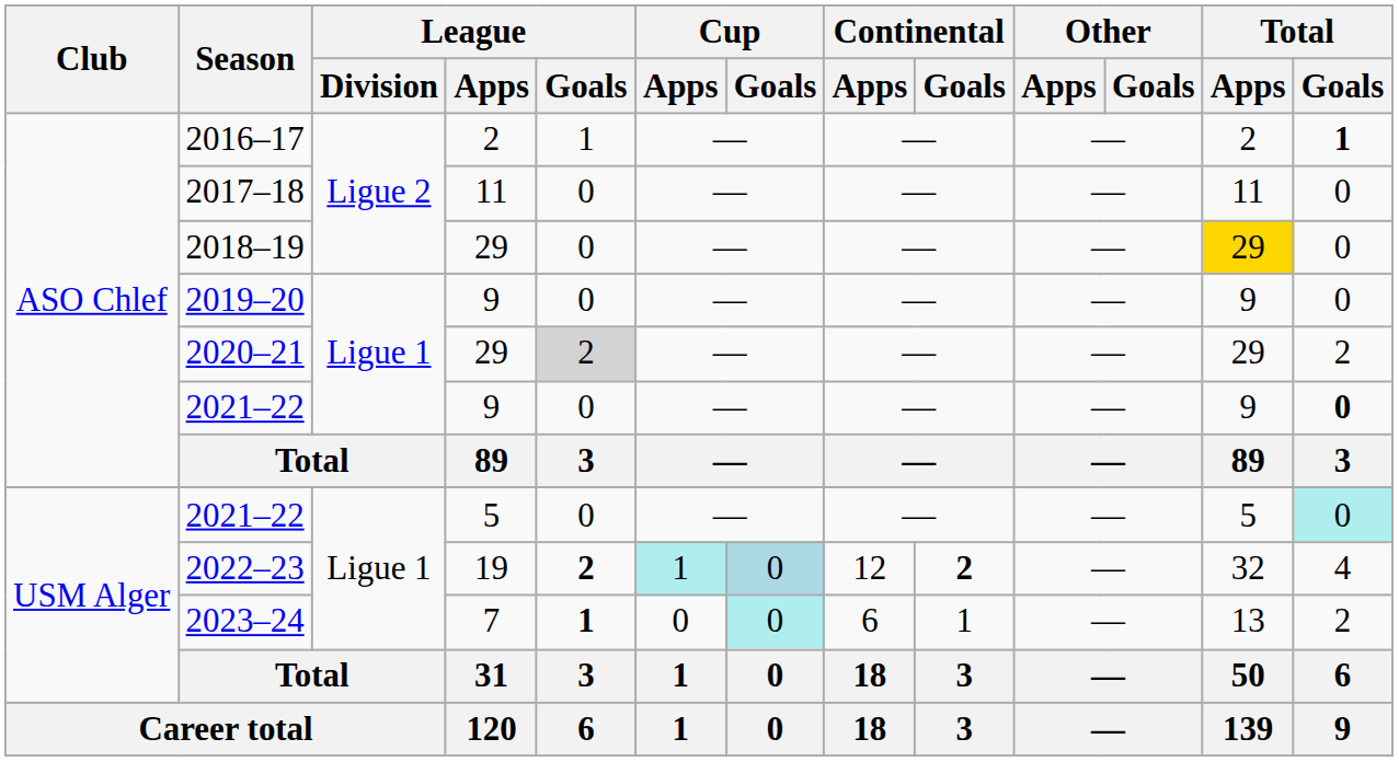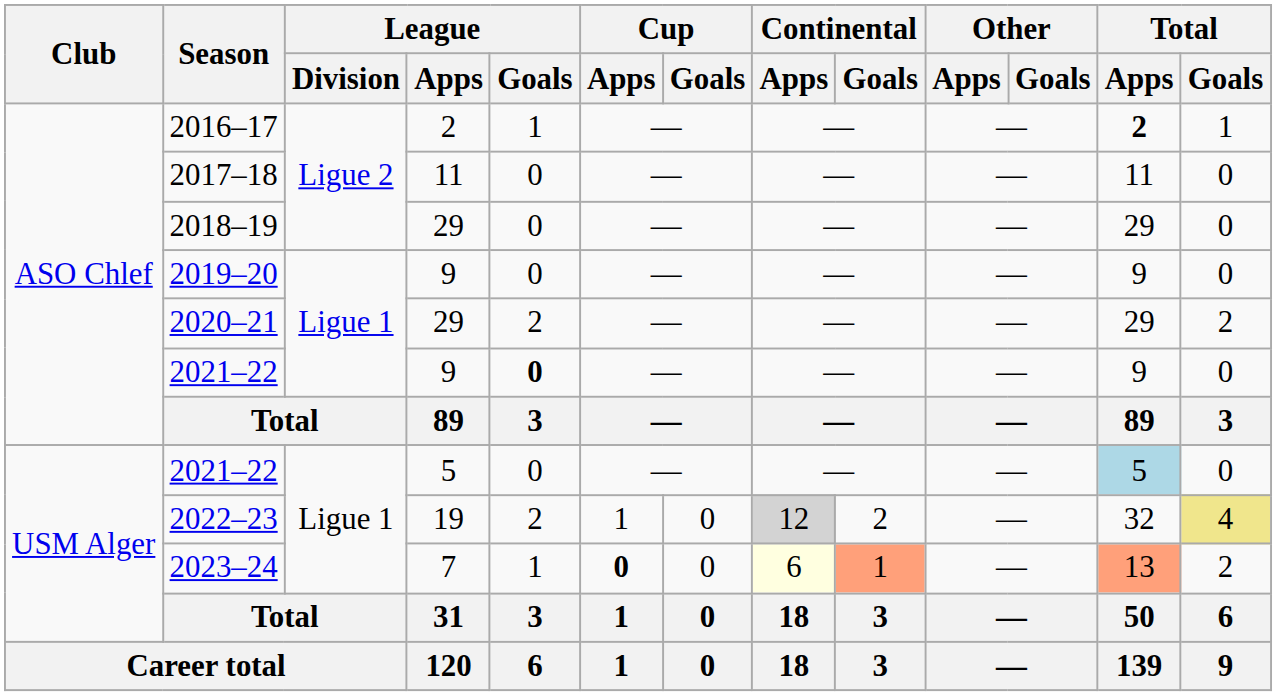2016–17 | Total / Apps: normal -> bold
2016–17 | Total / Goals: bold -> normal
2018–19 | Total / Apps: gold background -> no background
2020–21 | League / Goals: lightgrey background -> no background
2021–22 / 9 | League / Goals: normal -> bold
2021–22 / 9 | Total / Goals: bold -> normal
2021–22 / 5 | Total / Apps: no background -> lightblue background
2021–22 / 5 | Total / Goals: paleturquoise background -> no background
2022–23 | League / Goals: bold -> normal
2022–23 | Cup / Apps: paleturquoise background -> no background
2022–23 | Cup / Goals: lightblue background -> no background
2022–23 | Continental / Apps: no background -> lightgrey background
2022–23 | Continental / Goals: bold -> normal
2022–23 | Total / Goals: no background -> khaki background
2023–24 | League / Goals: bold -> normal
2023–24 | Cup / Apps: normal -> bold
2023–24 | Cup / Goals: paleturquoise background -> no background
2023–24 | Continental / Apps: no background -> lightyellow background
2023–24 | Continental / Goals: no background -> lightsalmon background
2023–24 | Total / Apps: no background -> lightsalmon background
